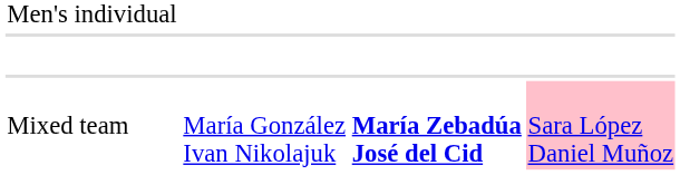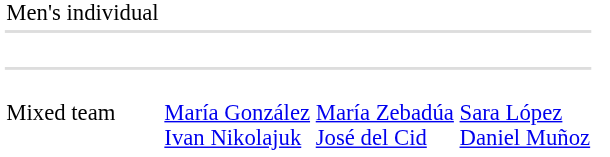Mixed team | column 3: bold -> normal
Mixed team | column 4: pink background -> no background
